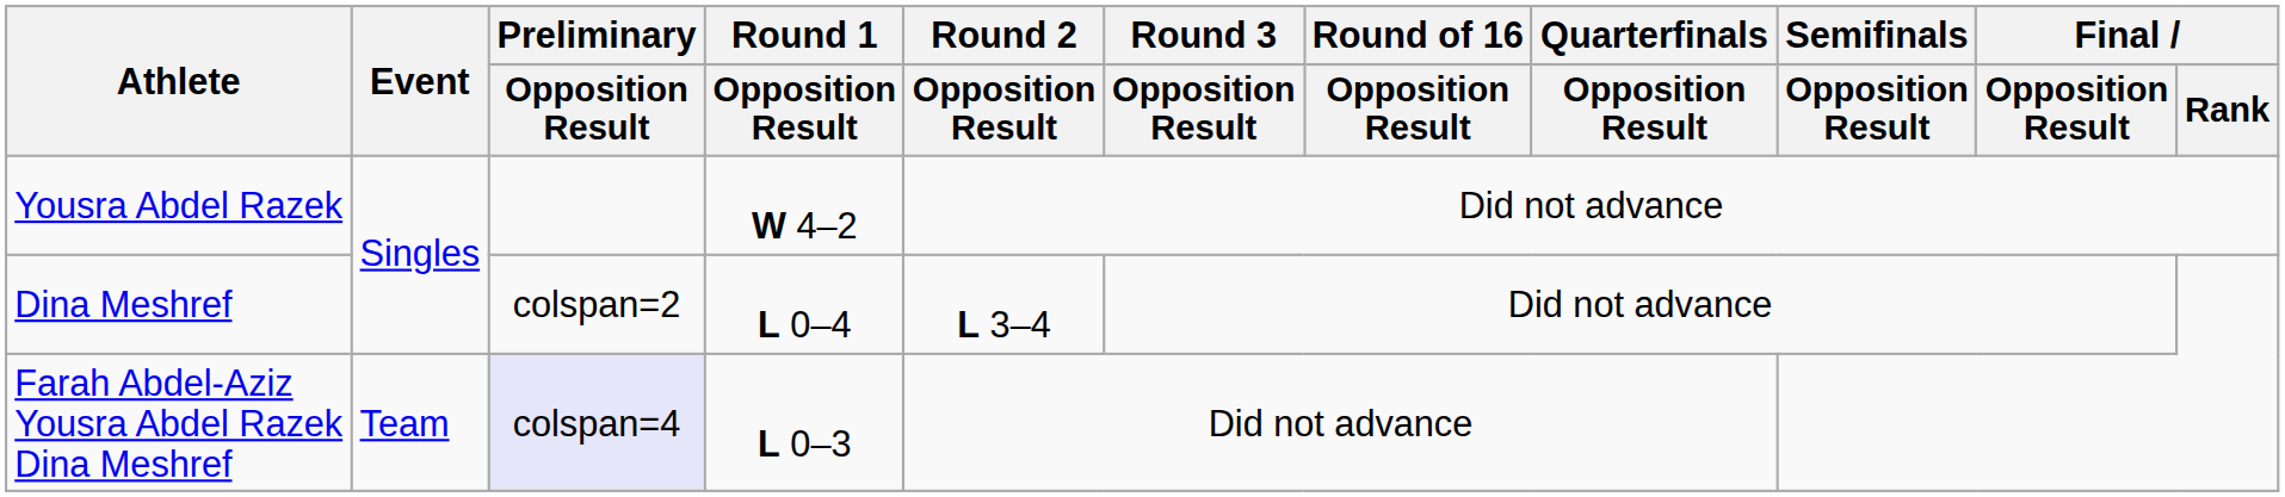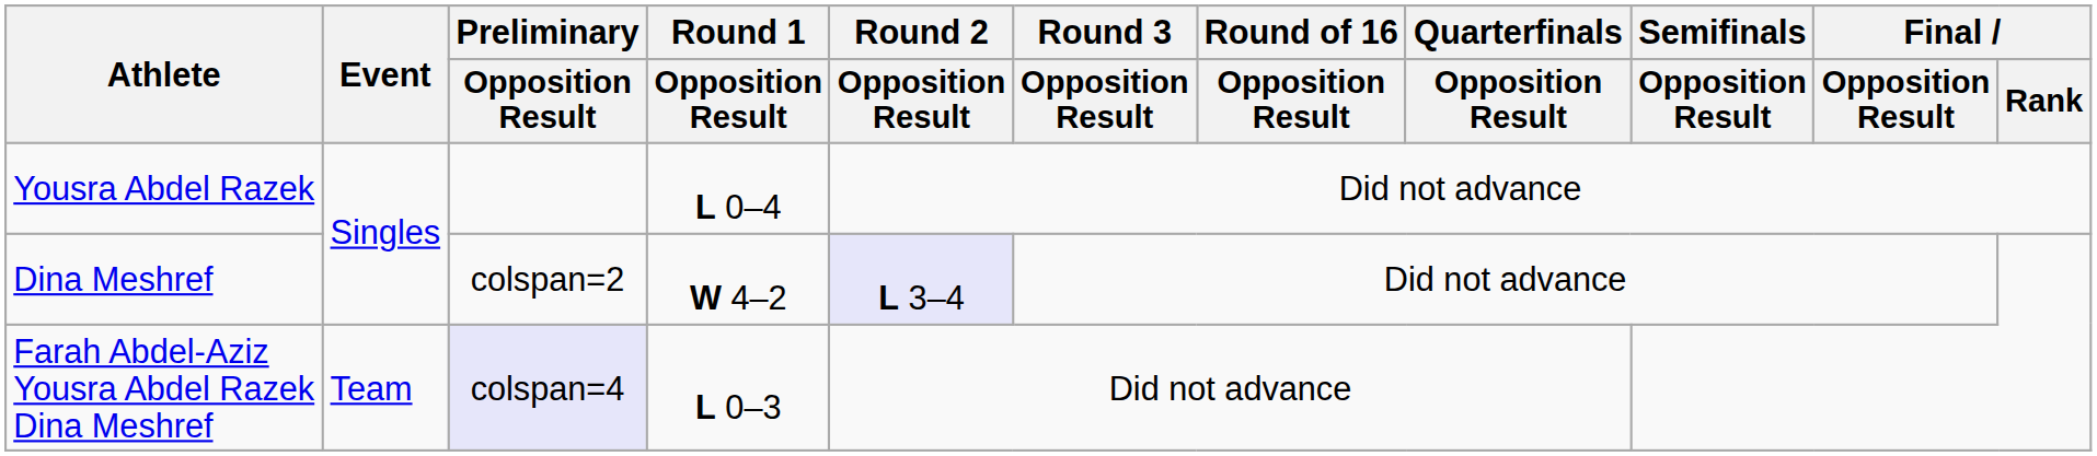Yousra Abdel Razek | Round 1 / Opposition Result: W 4–2 -> L 0–4
Dina Meshref | Round 1 / Opposition Result: L 0–4 -> W 4–2
Dina Meshref | Round 2 / Opposition Result: no background -> lavender background
